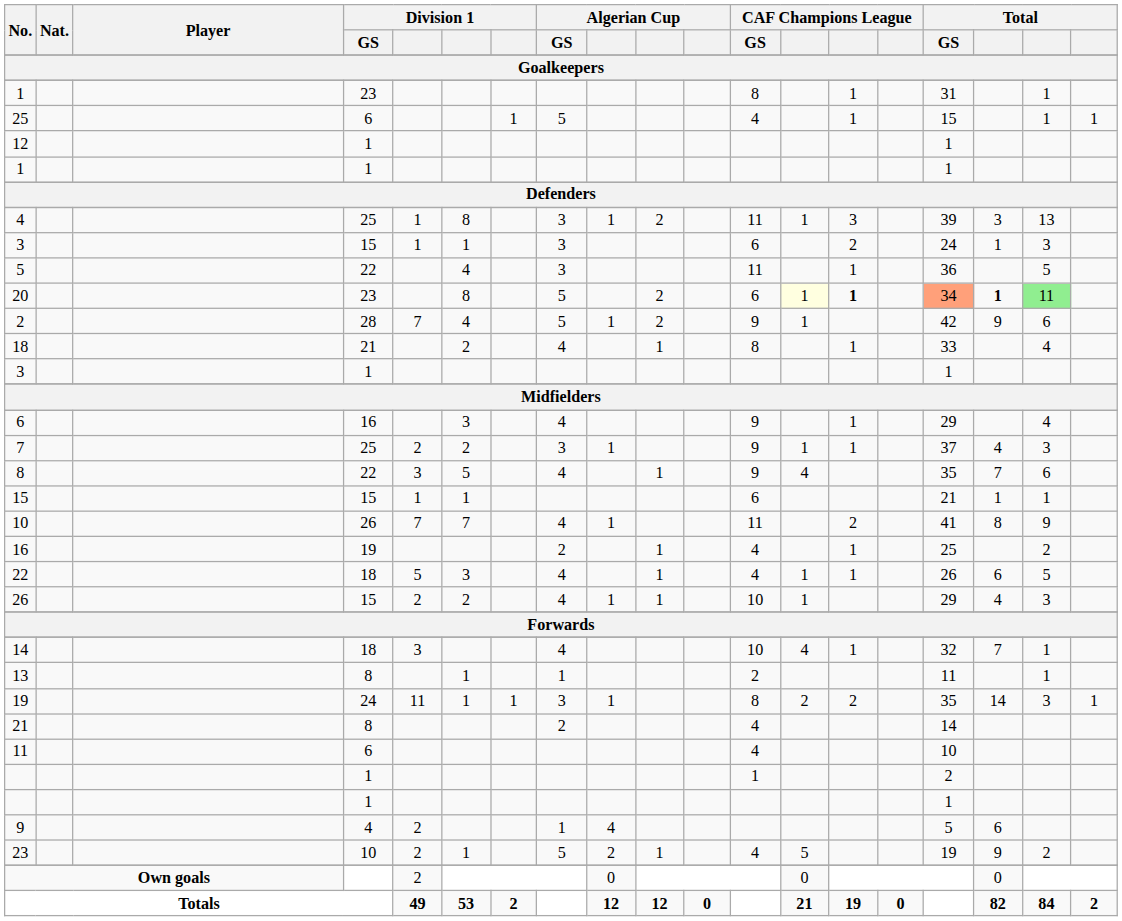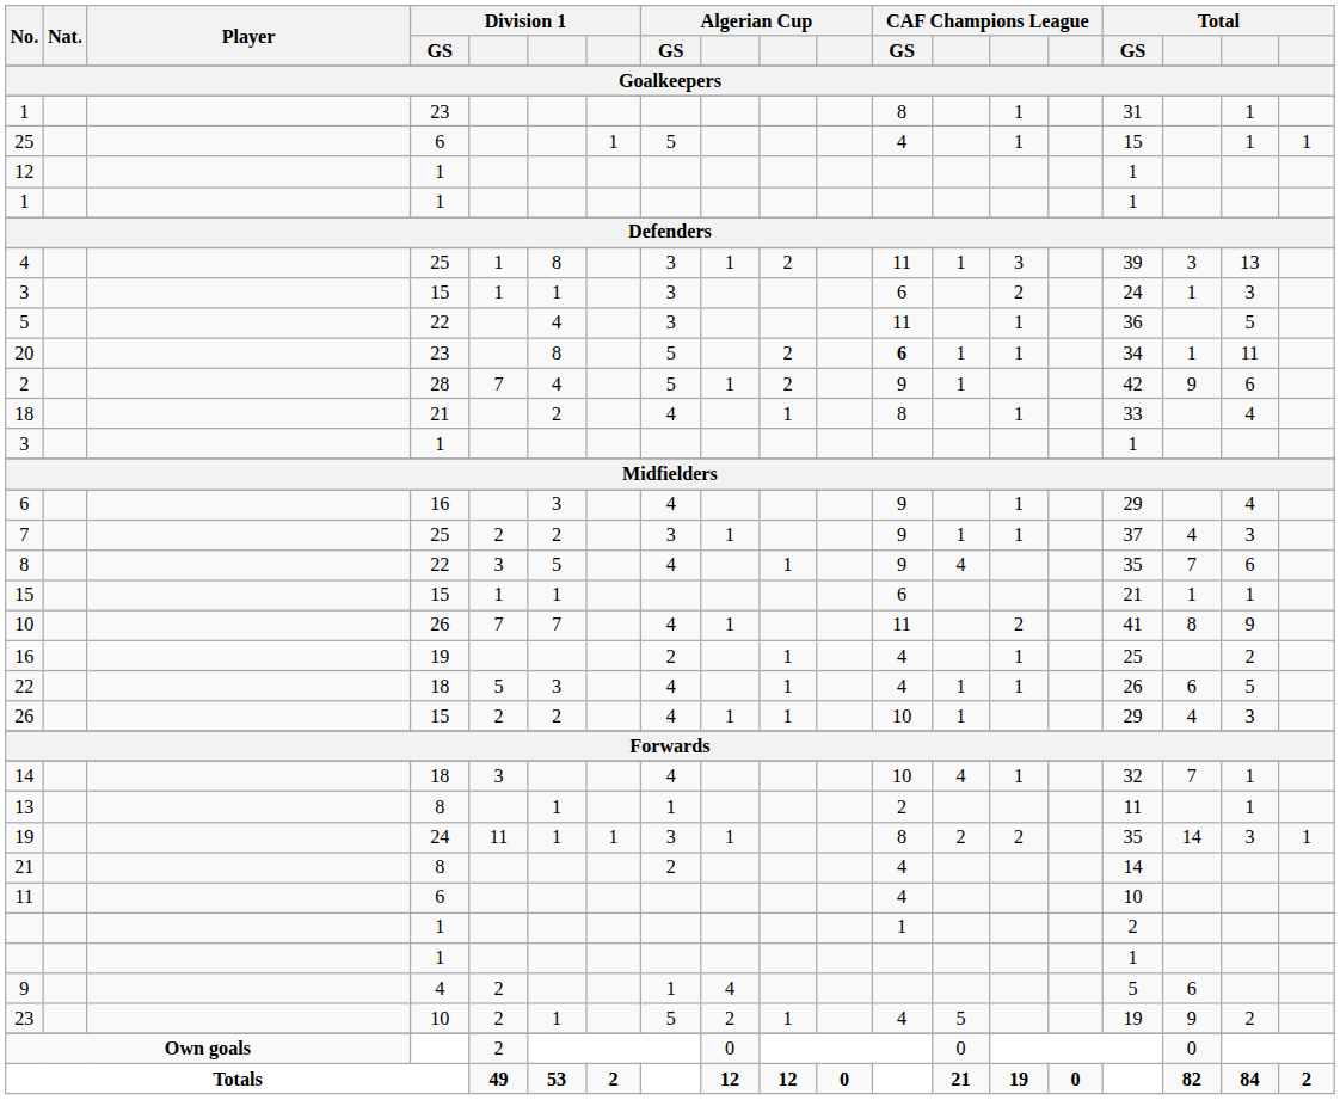20 | CAF Champions League / GS: normal -> bold
20 | column 13: lightyellow background -> no background
20 | column 14: bold -> normal
20 | Total / GS: lightsalmon background -> no background
20 | column 17: bold -> normal
20 | column 18: lightgreen background -> no background
